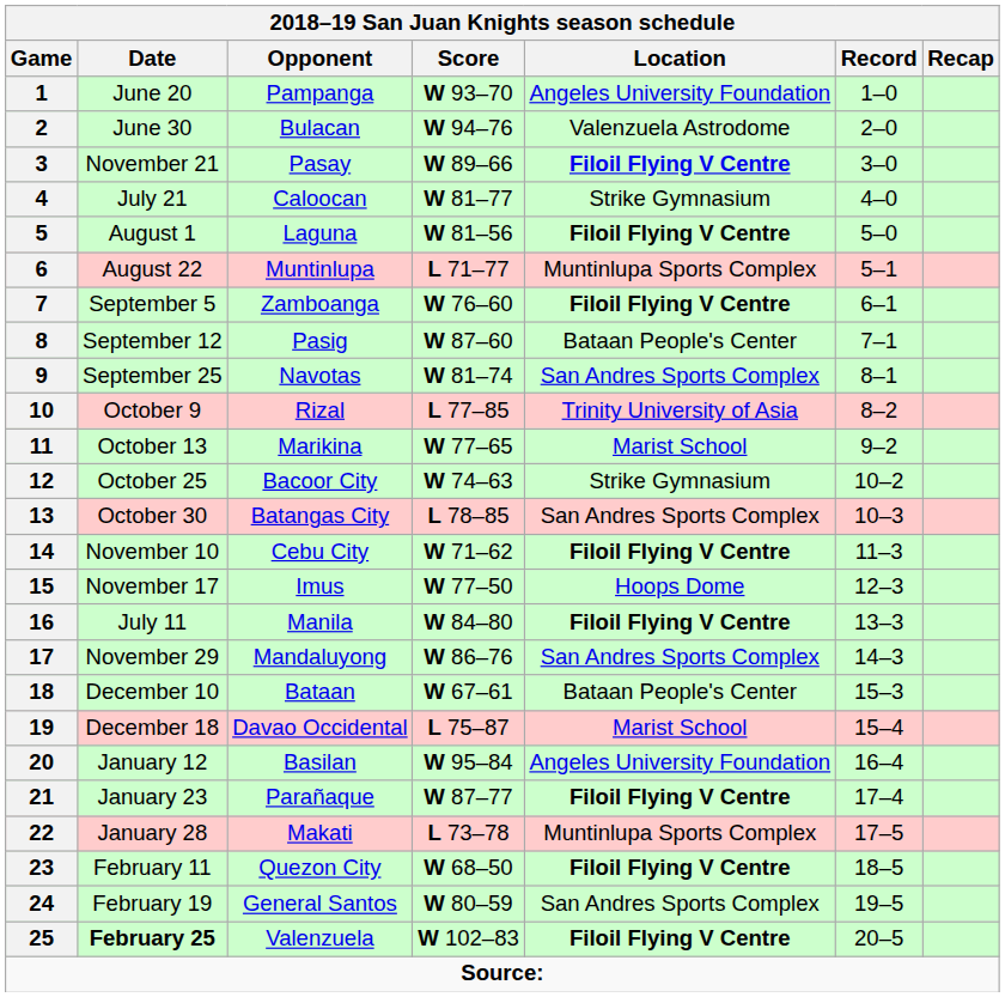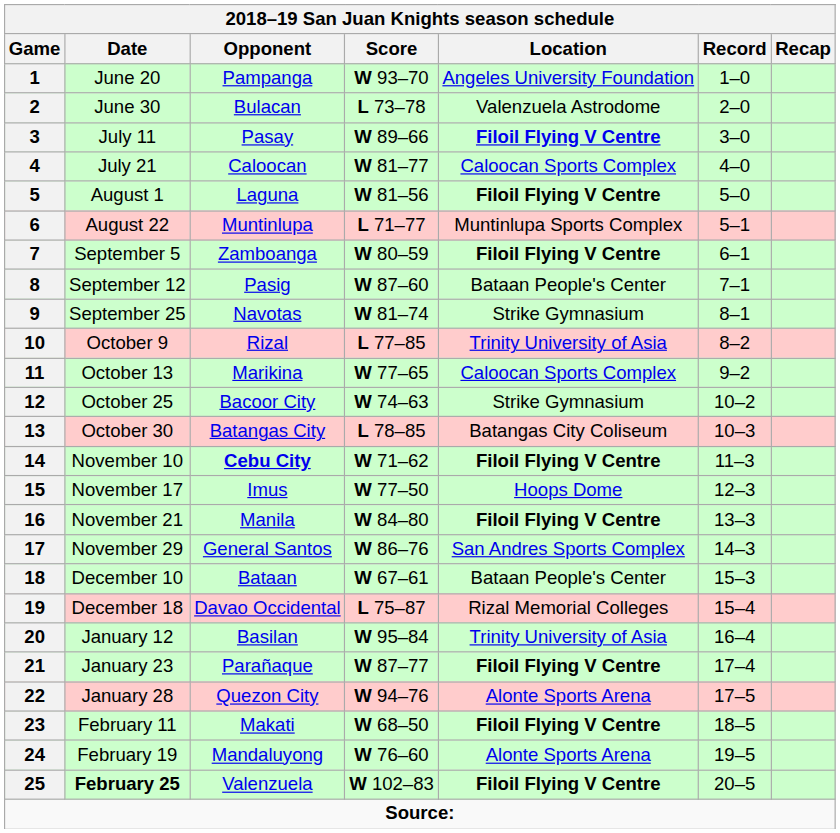2 | Score: W 94–76 -> L 73–78
3 | Date: November 21 -> July 11
4 | Location: Strike Gymnasium -> Caloocan Sports Complex
7 | Score: W 76–60 -> W 80–59
9 | Location: San Andres Sports Complex -> Strike Gymnasium
11 | Location: Marist School -> Caloocan Sports Complex
13 | Location: San Andres Sports Complex -> Batangas City Coliseum
14 | Opponent: normal -> bold
16 | Date: July 11 -> November 21
17 | Opponent: Mandaluyong -> General Santos
19 | Location: Marist School -> Rizal Memorial Colleges
20 | Location: Angeles University Foundation -> Trinity University of Asia
22 | Opponent: Makati -> Quezon City
22 | Score: L 73–78 -> W 94–76
22 | Location: Muntinlupa Sports Complex -> Alonte Sports Arena
23 | Opponent: Quezon City -> Makati
24 | Opponent: General Santos -> Mandaluyong
24 | Score: W 80–59 -> W 76–60
24 | Location: San Andres Sports Complex -> Alonte Sports Arena
